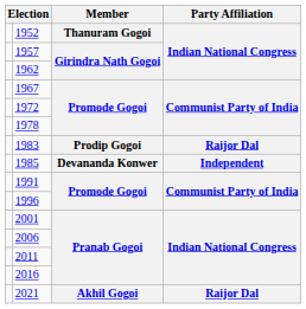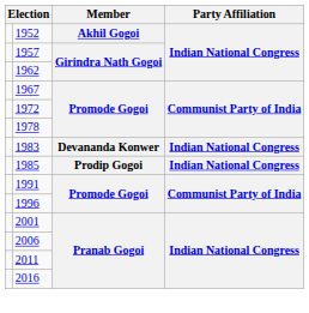1952 | Member: Thanuram Gogoi -> Akhil Gogoi
1983 | Member: Prodip Gogoi -> Devananda Konwer
1983 | Party Affiliation: Raijor Dal -> Indian National Congress
1985 | Member: Devananda Konwer -> Prodip Gogoi
1985 | Party Affiliation: Independent -> Indian National Congress
- row: 2021 | Akhil Gogoi | Raijor Dal
